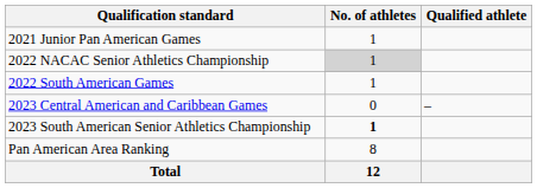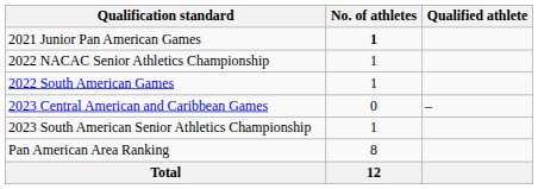2021 Junior Pan American Games | No. of athletes: normal -> bold
2022 NACAC Senior Athletics Championship | No. of athletes: lightgrey background -> no background
2023 South American Senior Athletics Championship | No. of athletes: bold -> normal
